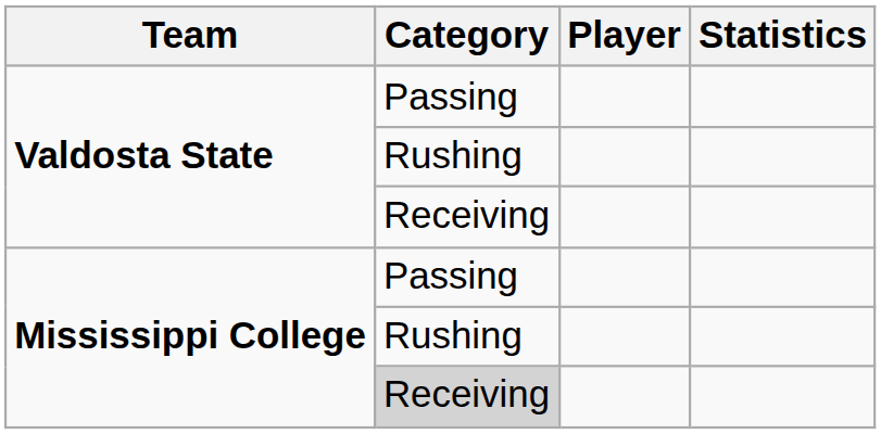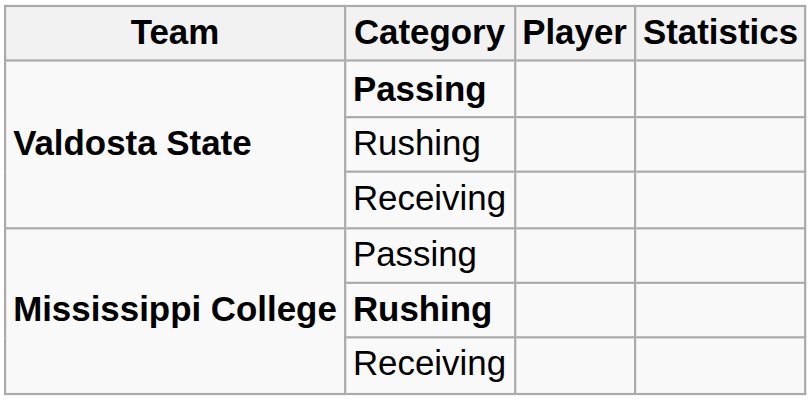Valdosta State / Passing | Category: normal -> bold
Mississippi College / Rushing | Category: normal -> bold
Mississippi College / Receiving | Category: lightgrey background -> no background
